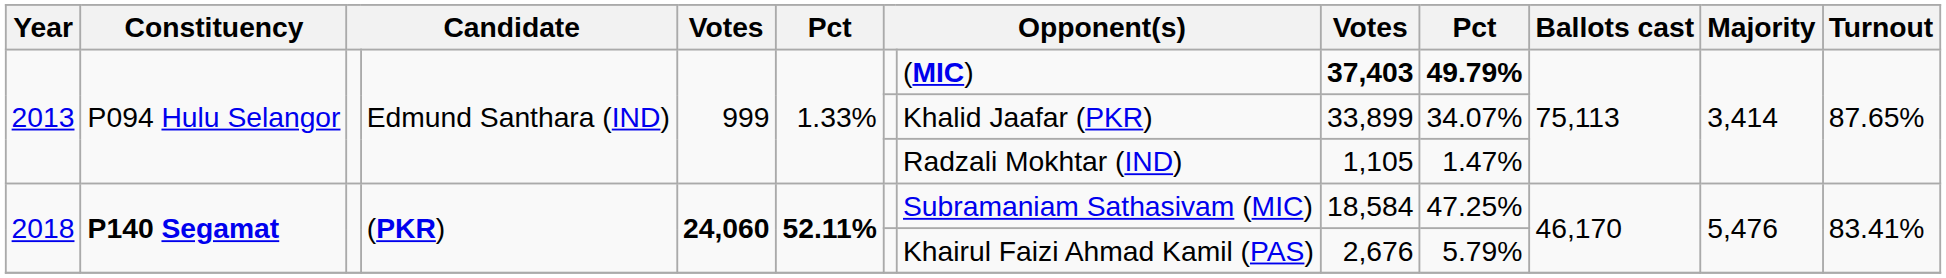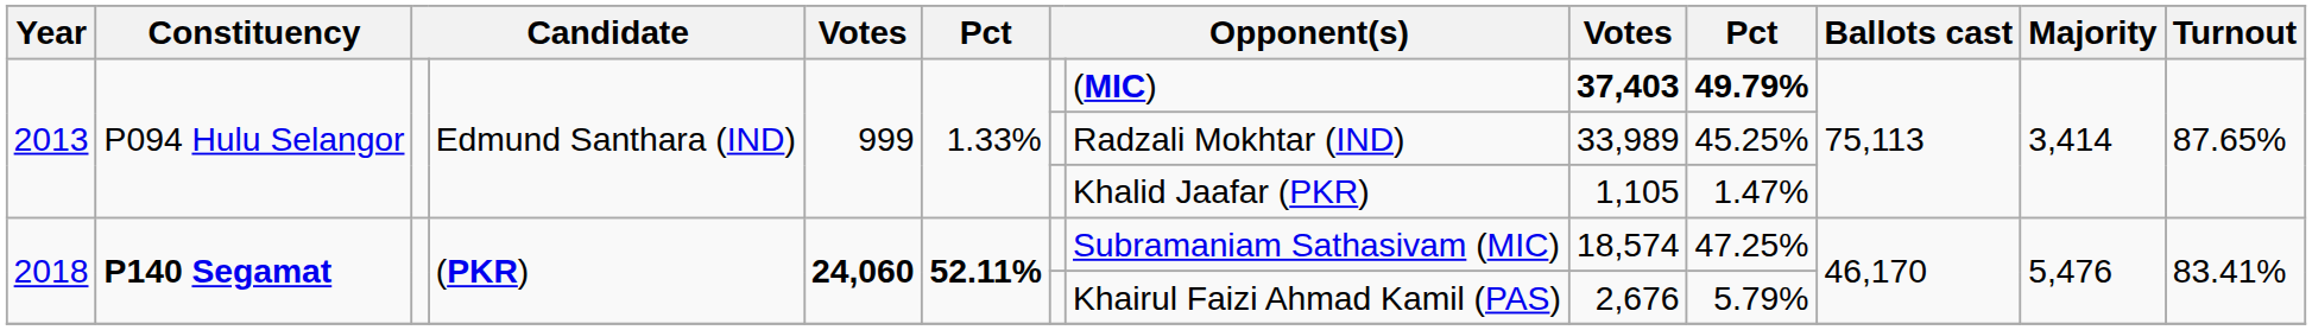row 3 | column 8: Khalid Jaafar (PKR) -> Radzali Mokhtar (IND)
row 3 | column 9: 33,899 -> 33,989
row 3 | column 10: 34.07% -> 45.25%
row 4 | column 8: Radzali Mokhtar (IND) -> Khalid Jaafar (PKR)
row 5 | column 9: 18,584 -> 18,574
